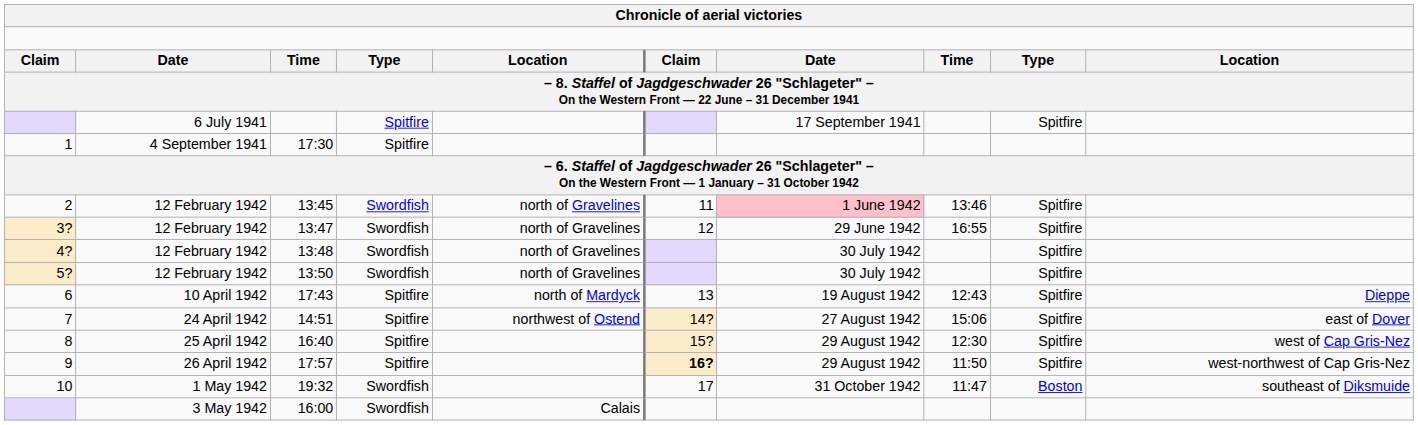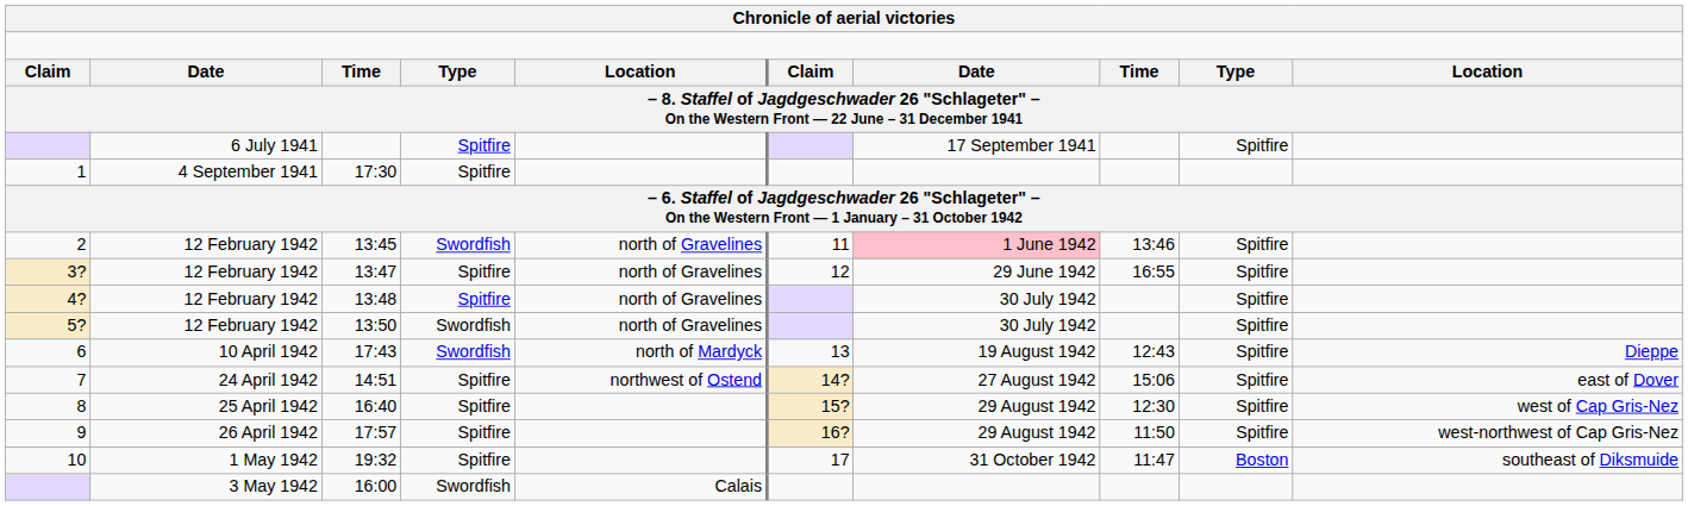13:47 | column 4: Swordfish -> Spitfire
13:48 | column 4: Swordfish -> Spitfire
17:43 | column 4: Spitfire -> Swordfish
17:57 | column 6: bold -> normal
19:32 | column 4: Swordfish -> Spitfire
